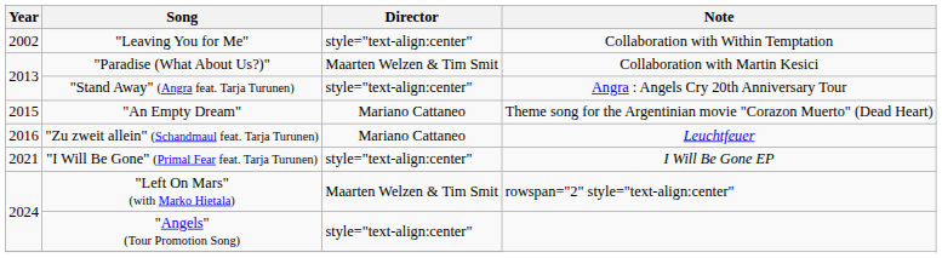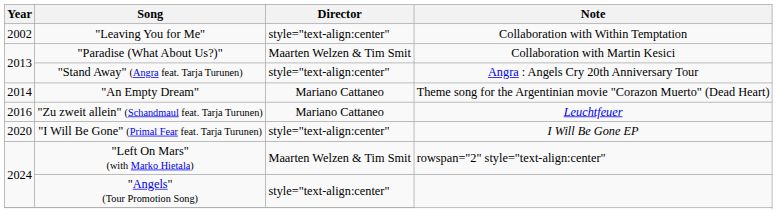"An Empty Dream" | Year: 2015 -> 2014
"I Will Be Gone" (Primal Fear feat. Tarja Turunen) | Year: 2021 -> 2020
